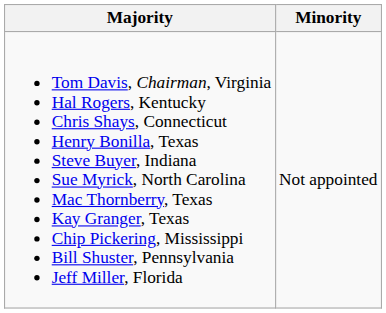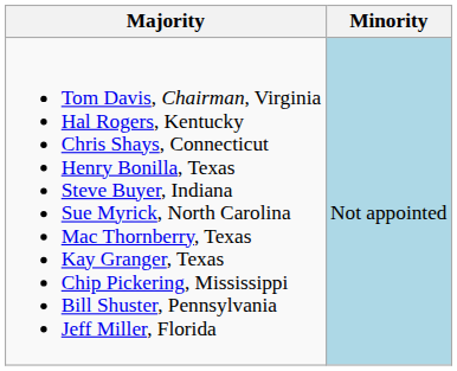row 2 | Minority: no background -> lightblue background
